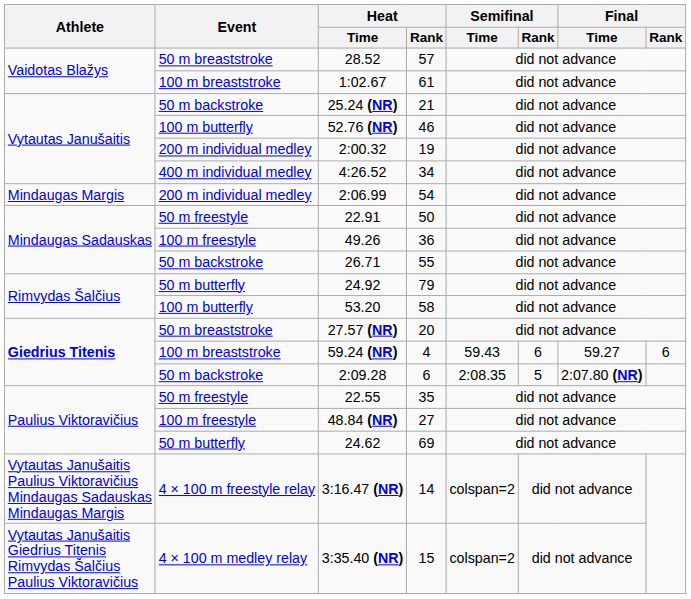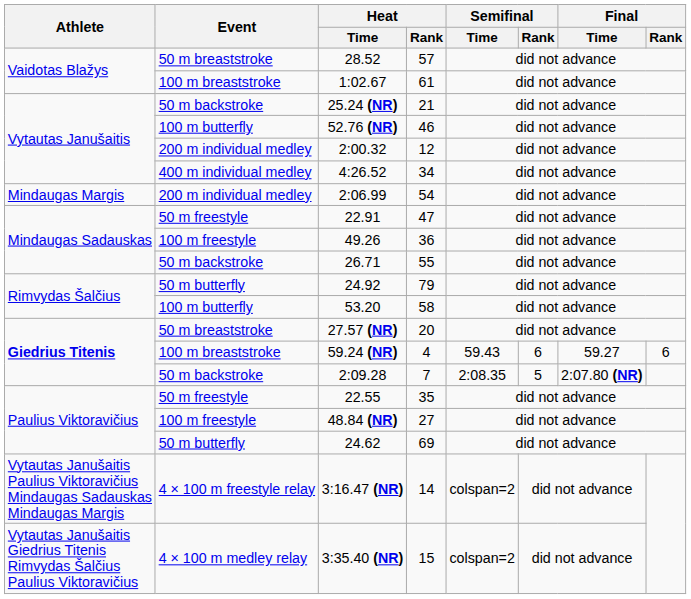2:00.32 | Heat / Rank: 19 -> 12
22.91 | Heat / Rank: 50 -> 47
2:09.28 | Heat / Rank: 6 -> 7
